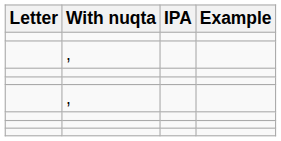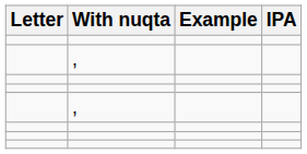columns swapped: IPA <-> Example
